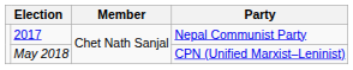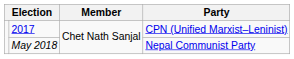2017 | Party: Nepal Communist Party -> CPN (Unified Marxist–Leninist)
May 2018 | Party: CPN (Unified Marxist–Leninist) -> Nepal Communist Party
